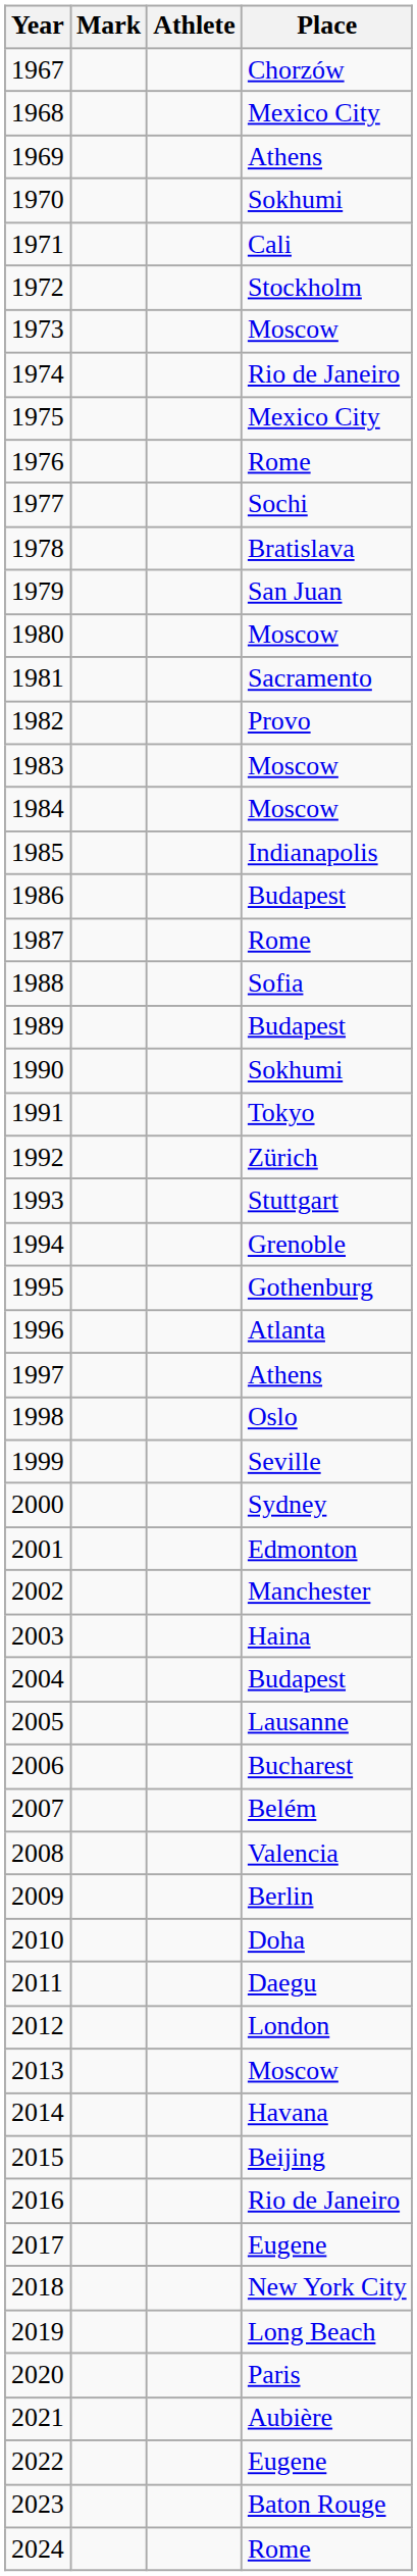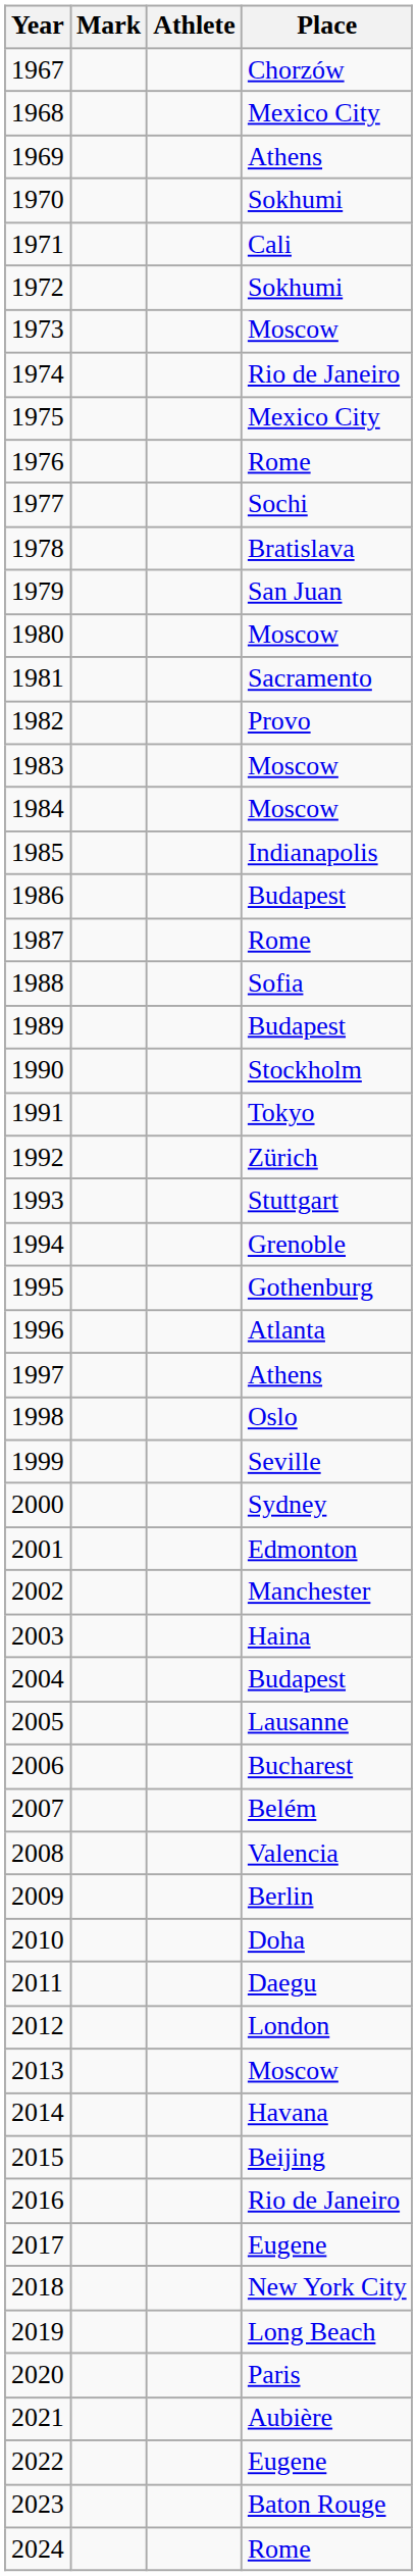1972 | Place: Stockholm -> Sokhumi
1990 | Place: Sokhumi -> Stockholm
